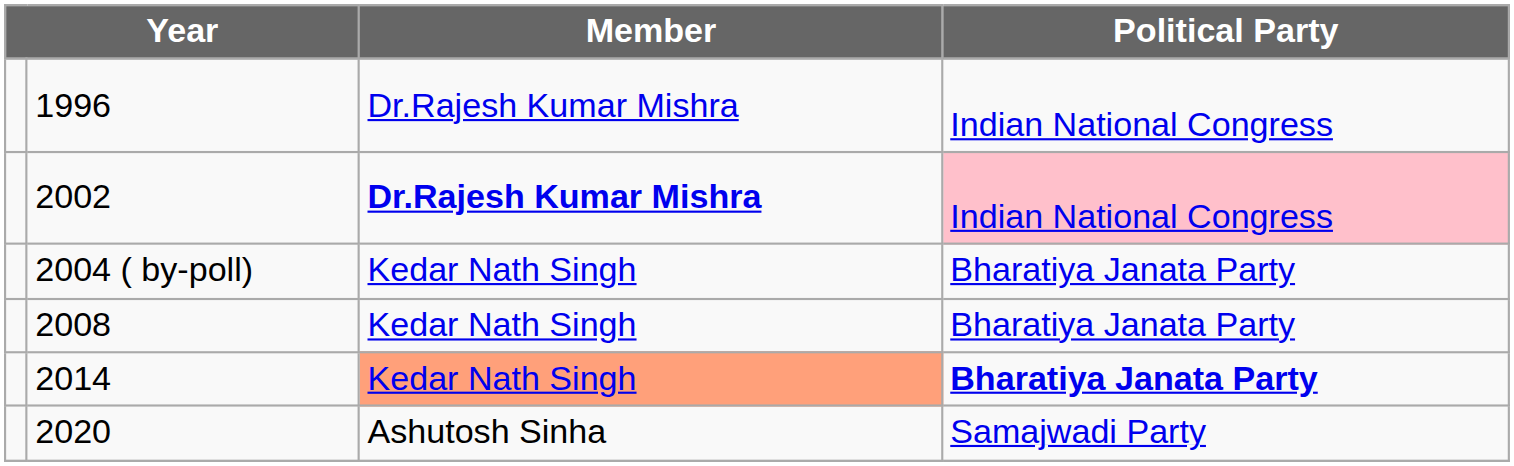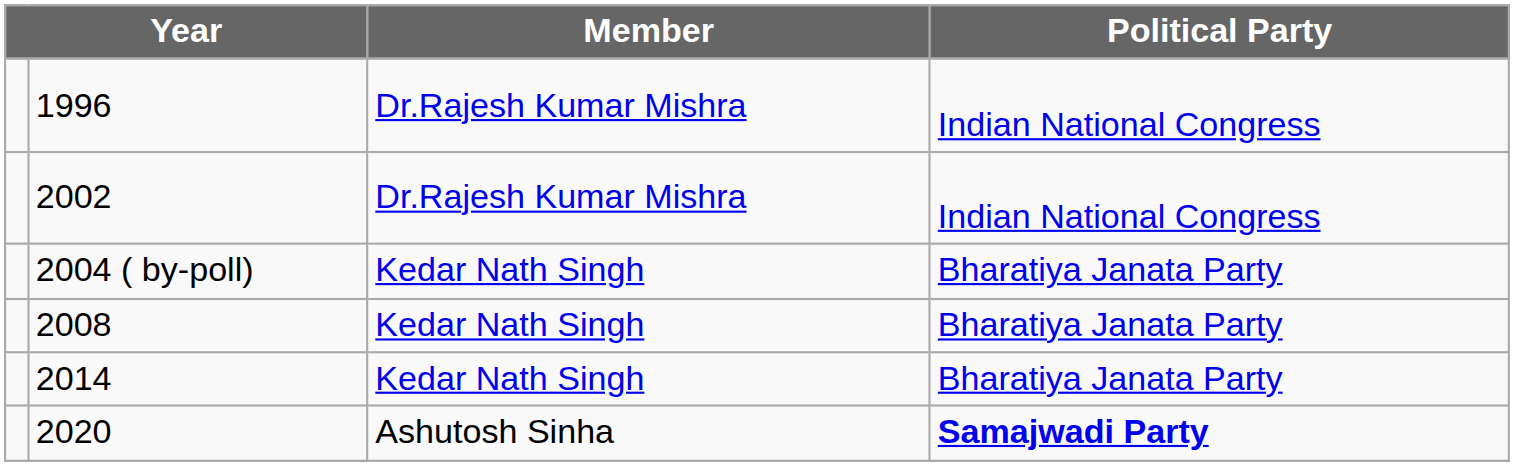2002 | Member: bold -> normal
2002 | Political Party: pink background -> no background
2014 | Member: lightsalmon background -> no background
2014 | Political Party: bold -> normal
2020 | Political Party: normal -> bold
